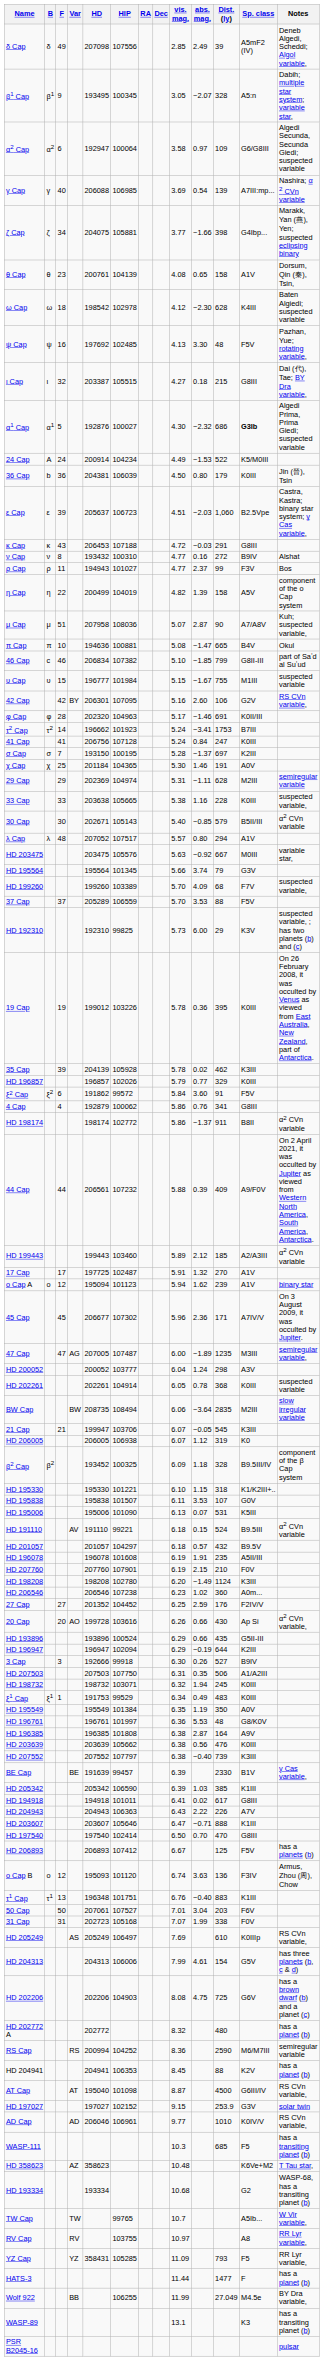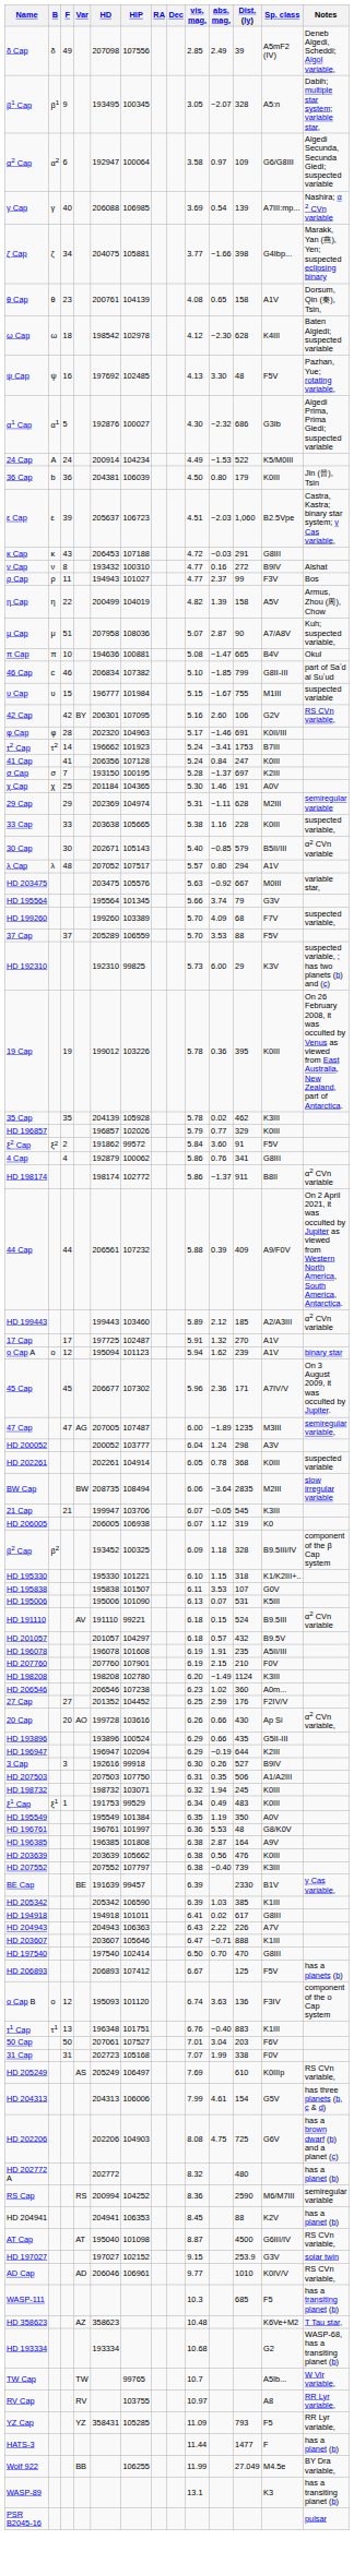- row: ι Cap | ι | 32 | 203387 | 105515 | 4.27 | 0.18 | 215 | G8III | Dai (代), Tae; BY Dra variable,
α1 Cap | Sp. class: bold -> normal
η Cap | Notes: component of the ο Cap system -> Armus, Zhou (周), Chow
41 Cap | HD: 206756 -> 206356
35 Cap | F: 39 -> 35
ξ2 Cap | F: 6 -> 2
3 Cap | HD: 192666 -> 192616
ο Cap B | Notes: Armus, Zhou (周), Chow -> component of the ο Cap system
